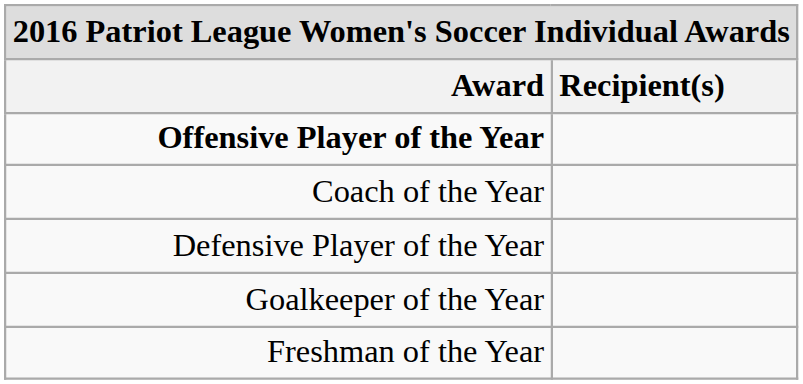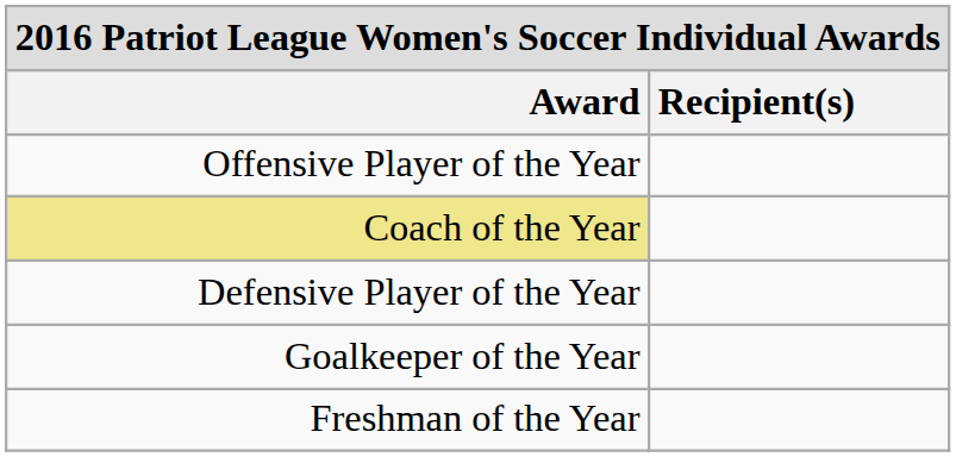Offensive Player of the Year | Award: bold -> normal
Coach of the Year | Award: no background -> khaki background
